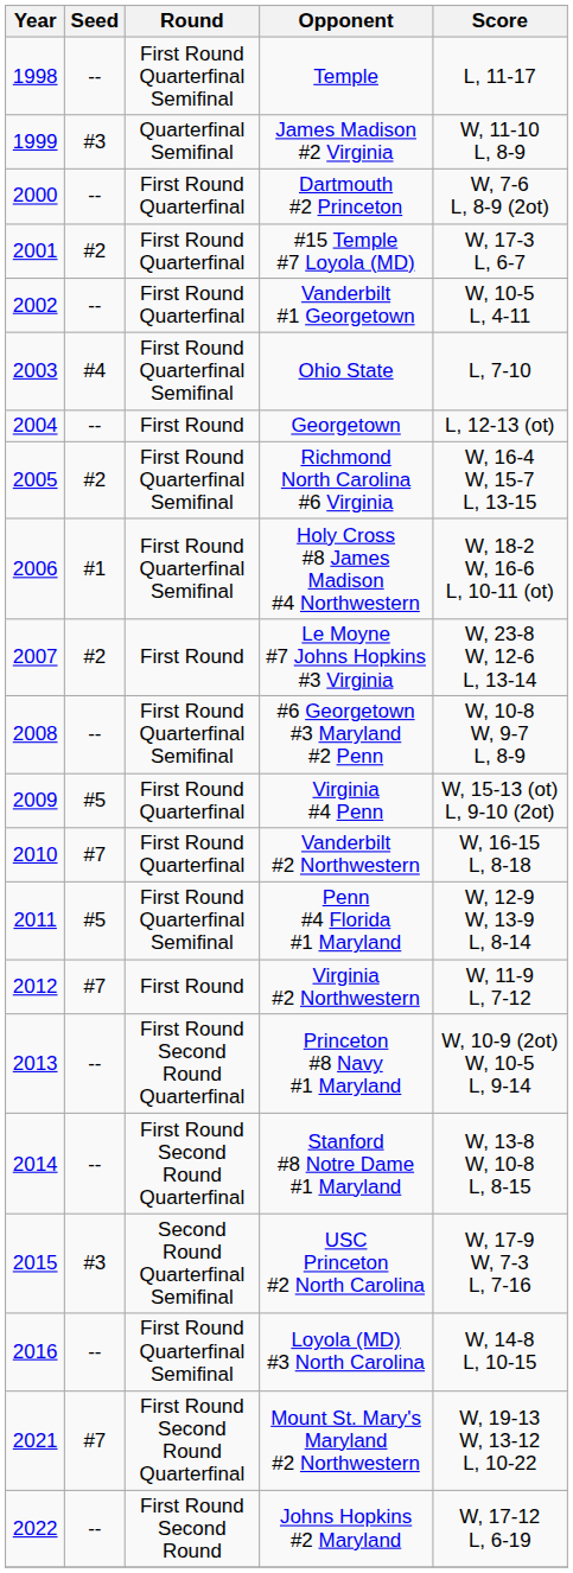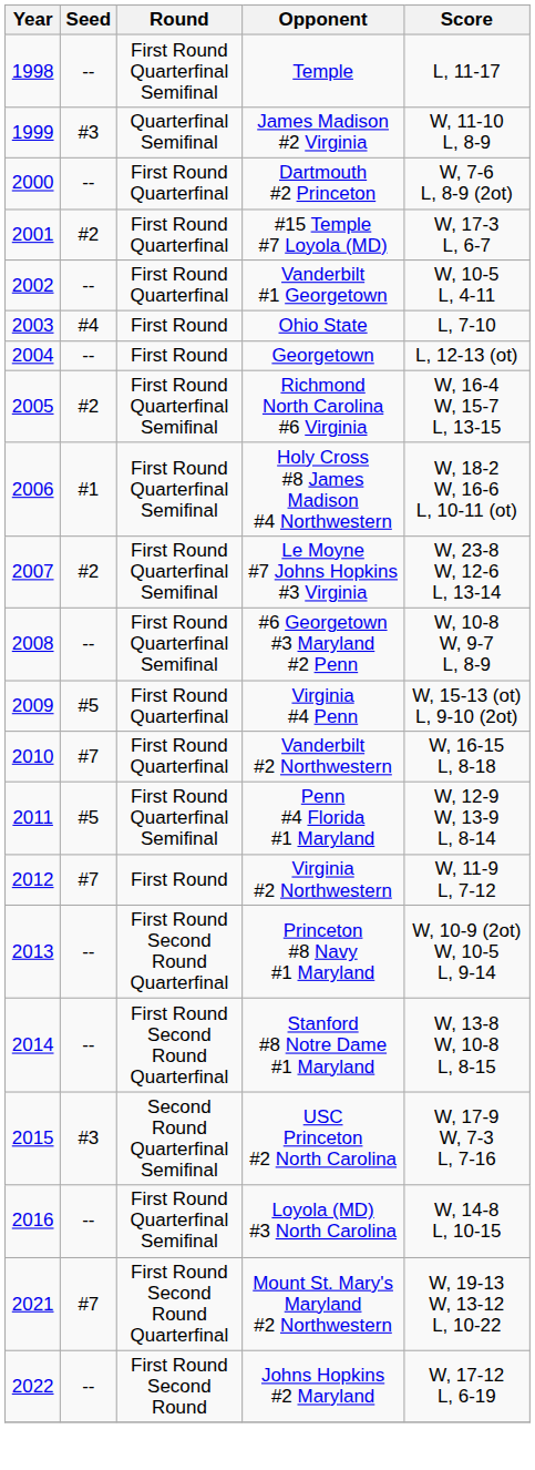Ohio State | Round: First Round Quarterfinal Semifinal -> First Round
Le Moyne #7 Johns Hopkins #3 Virginia | Round: First Round -> First Round Quarterfinal Semifinal
